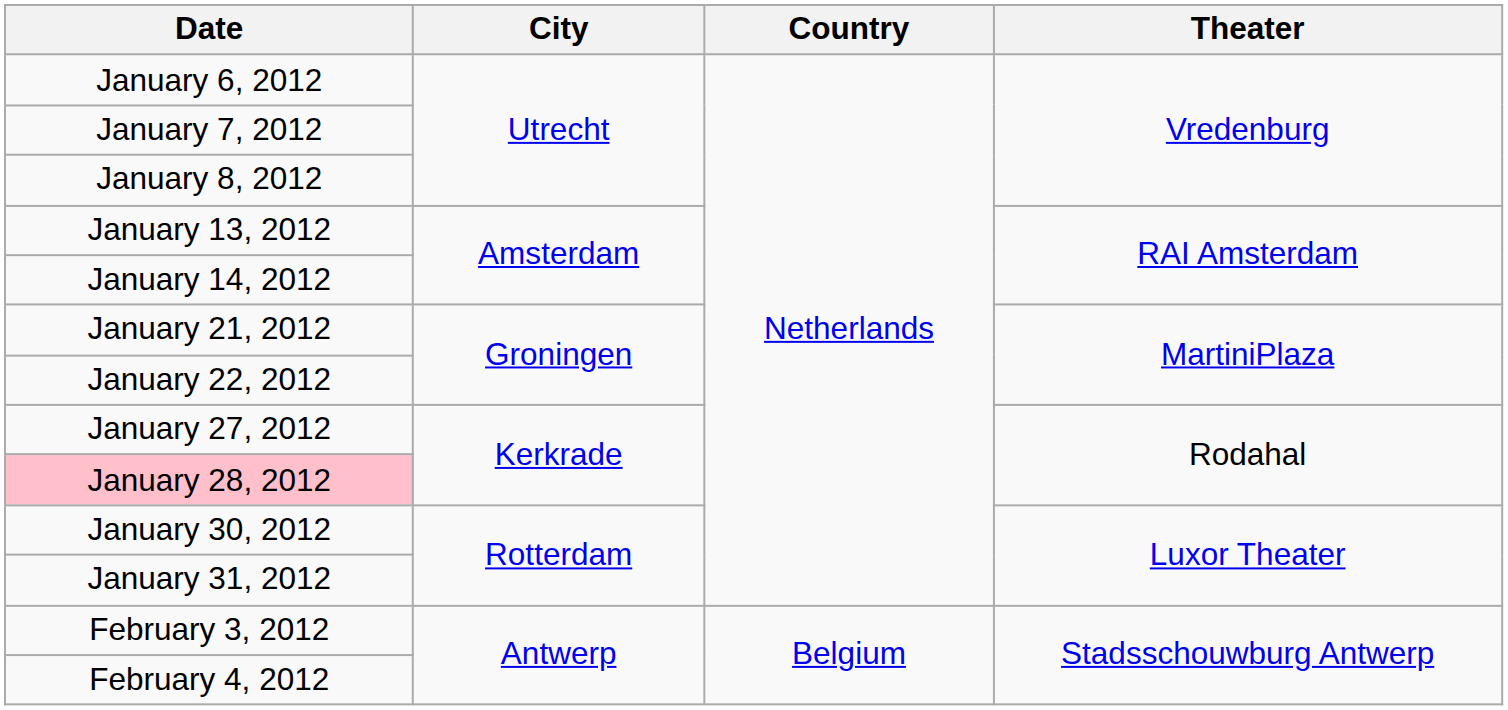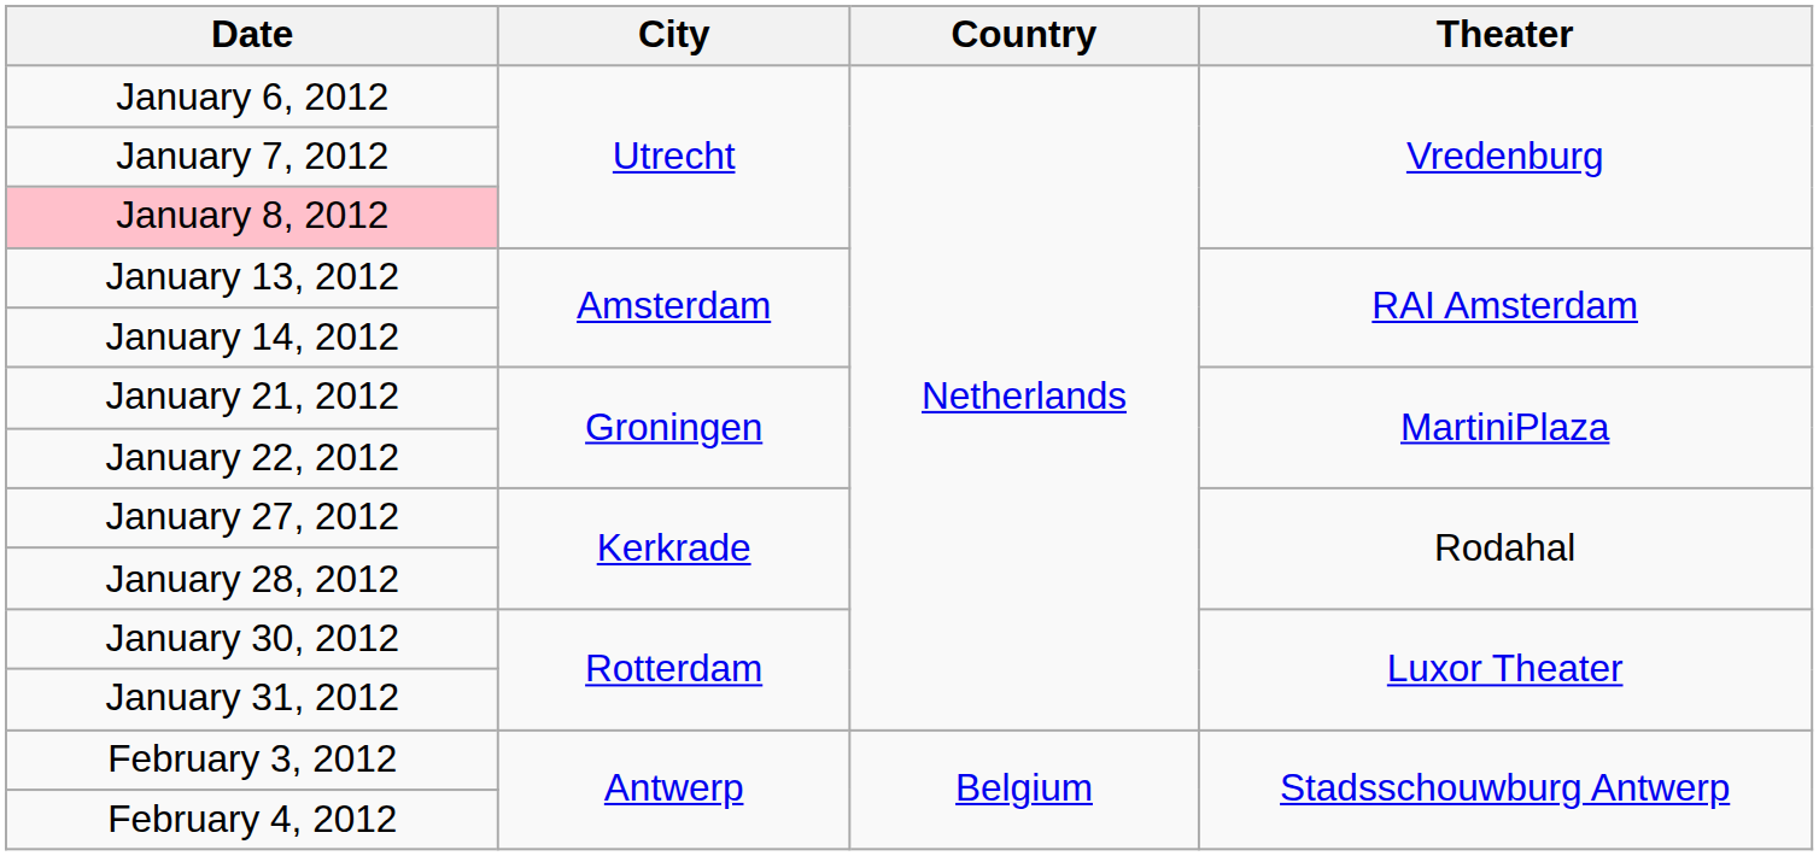January 8, 2012 | Date: no background -> pink background
January 28, 2012 | Date: pink background -> no background
